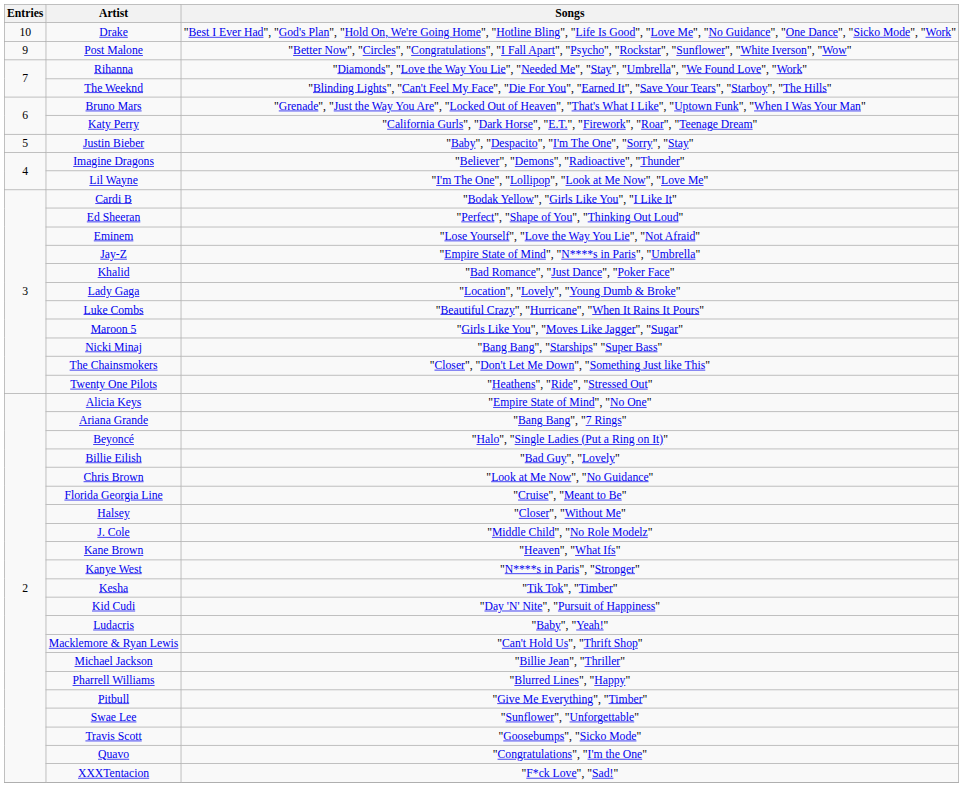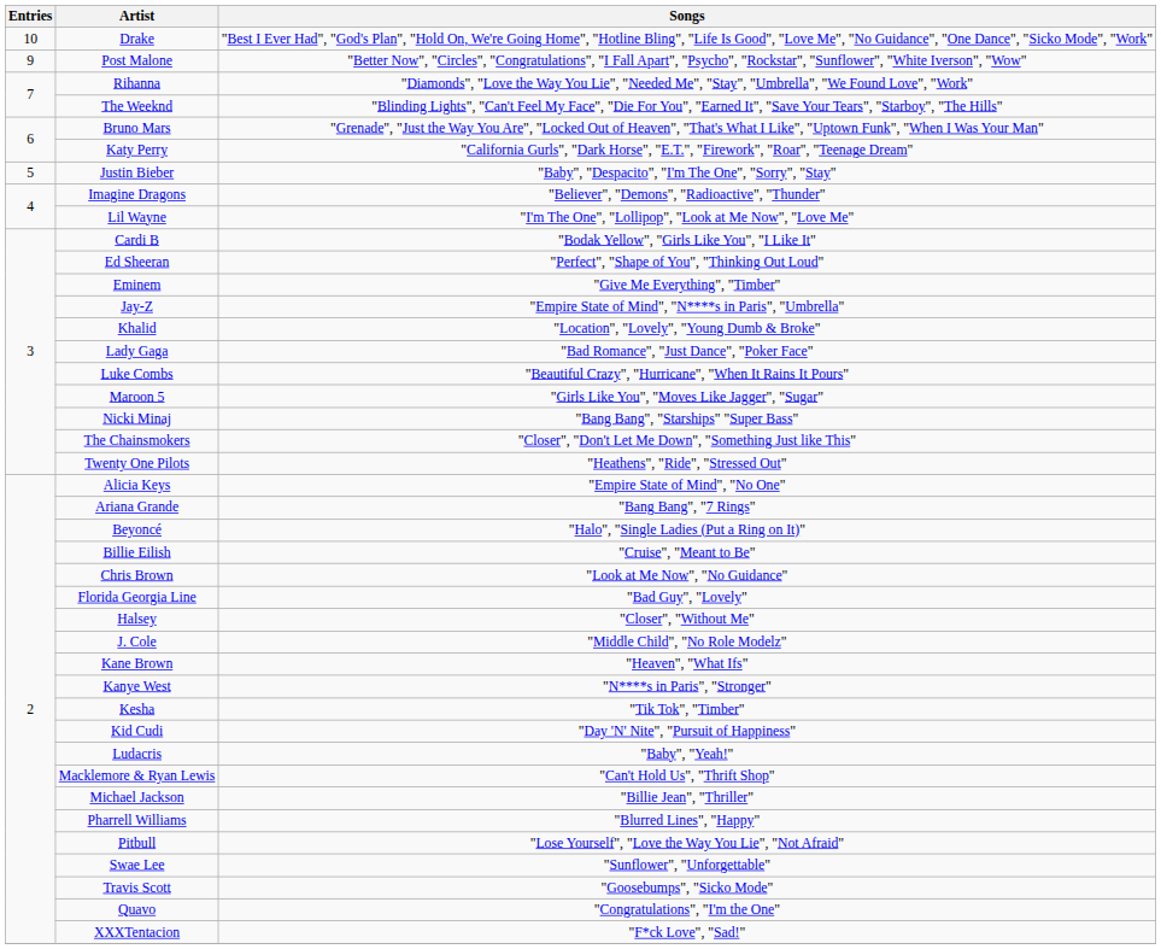Eminem | Songs: "Lose Yourself", "Love the Way You Lie", "Not Afraid" -> "Give Me Everything", "Timber"
Khalid | Songs: "Bad Romance", "Just Dance", "Poker Face" -> "Location", "Lovely", "Young Dumb & Broke"
Lady Gaga | Songs: "Location", "Lovely", "Young Dumb & Broke" -> "Bad Romance", "Just Dance", "Poker Face"
Billie Eilish | Songs: "Bad Guy", "Lovely" -> "Cruise", "Meant to Be"
Florida Georgia Line | Songs: "Cruise", "Meant to Be" -> "Bad Guy", "Lovely"
Pitbull | Songs: "Give Me Everything", "Timber" -> "Lose Yourself", "Love the Way You Lie", "Not Afraid"
